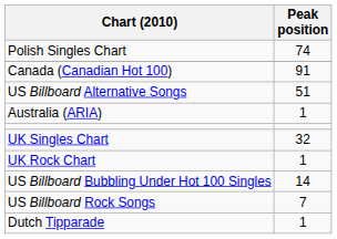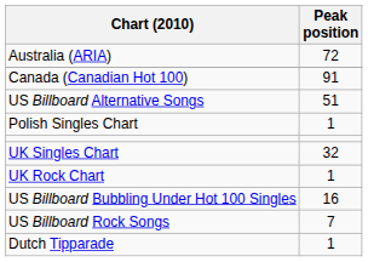row 2 | Chart (2010): Polish Singles Chart -> Australia (ARIA)
row 2 | Peak position: 74 -> 72
row 5 | Chart (2010): Australia (ARIA) -> Polish Singles Chart
row 9 | Peak position: 14 -> 16
